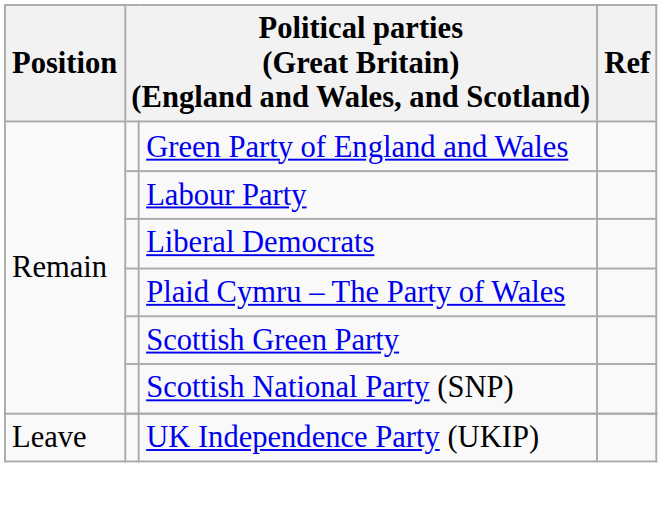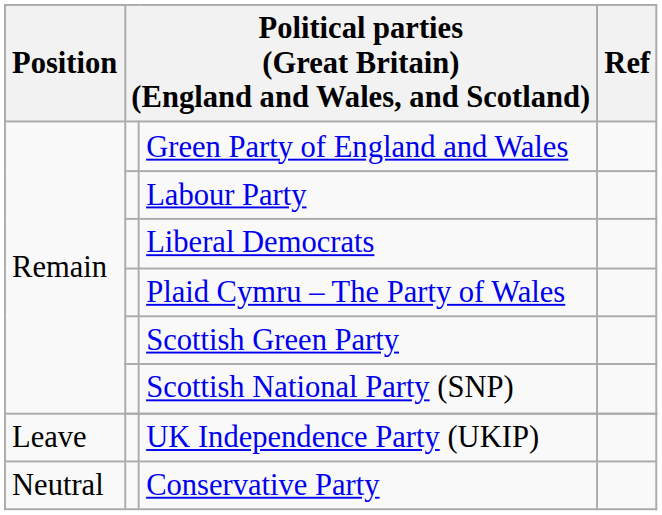+ row: Neutral | Conservative Party
